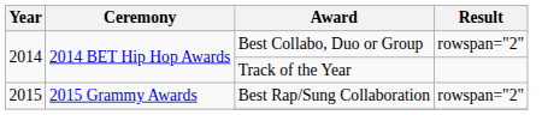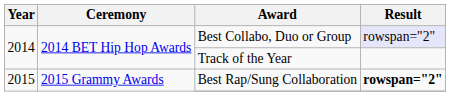Best Collabo, Duo or Group | Result: no background -> lavender background
Best Rap/Sung Collaboration | Result: normal -> bold
